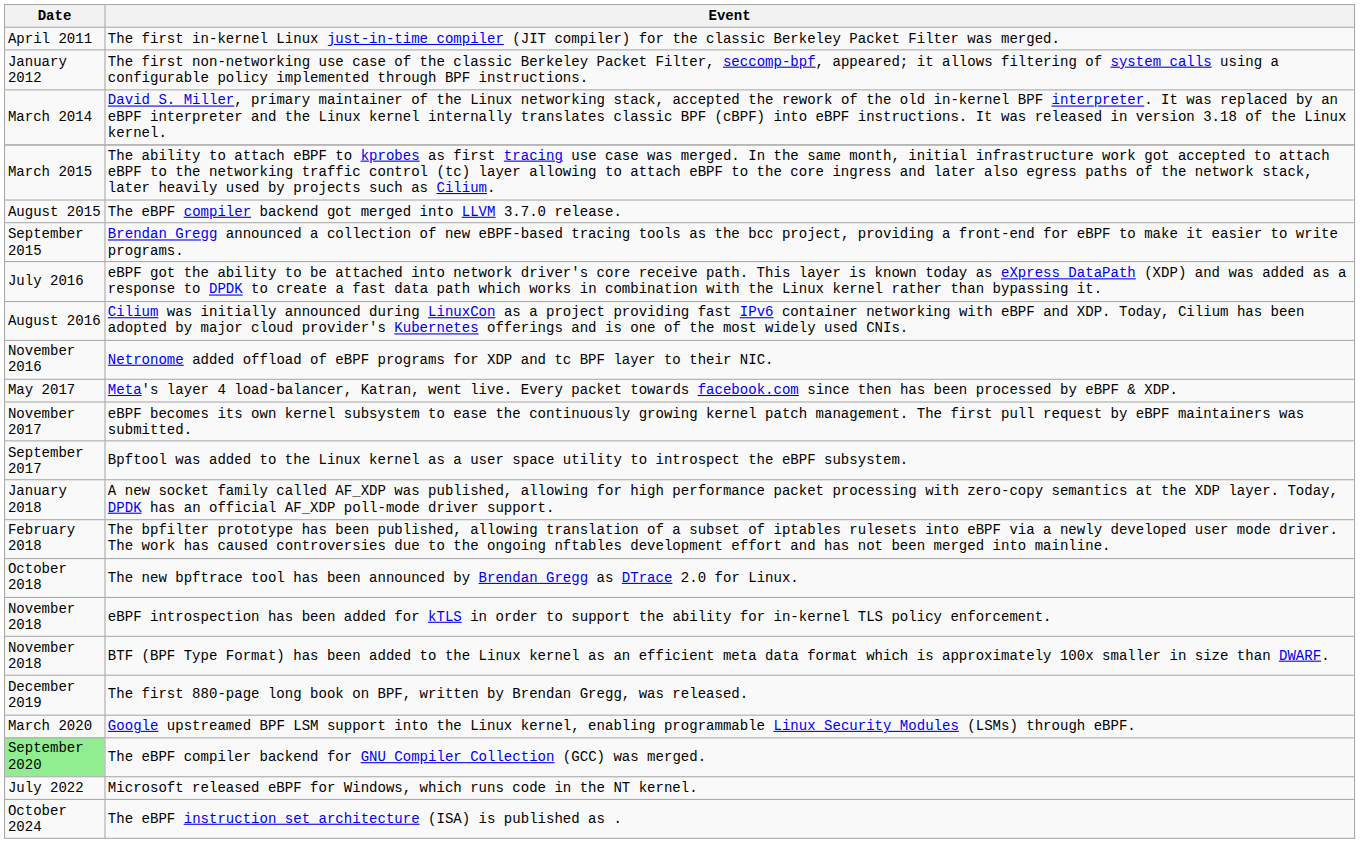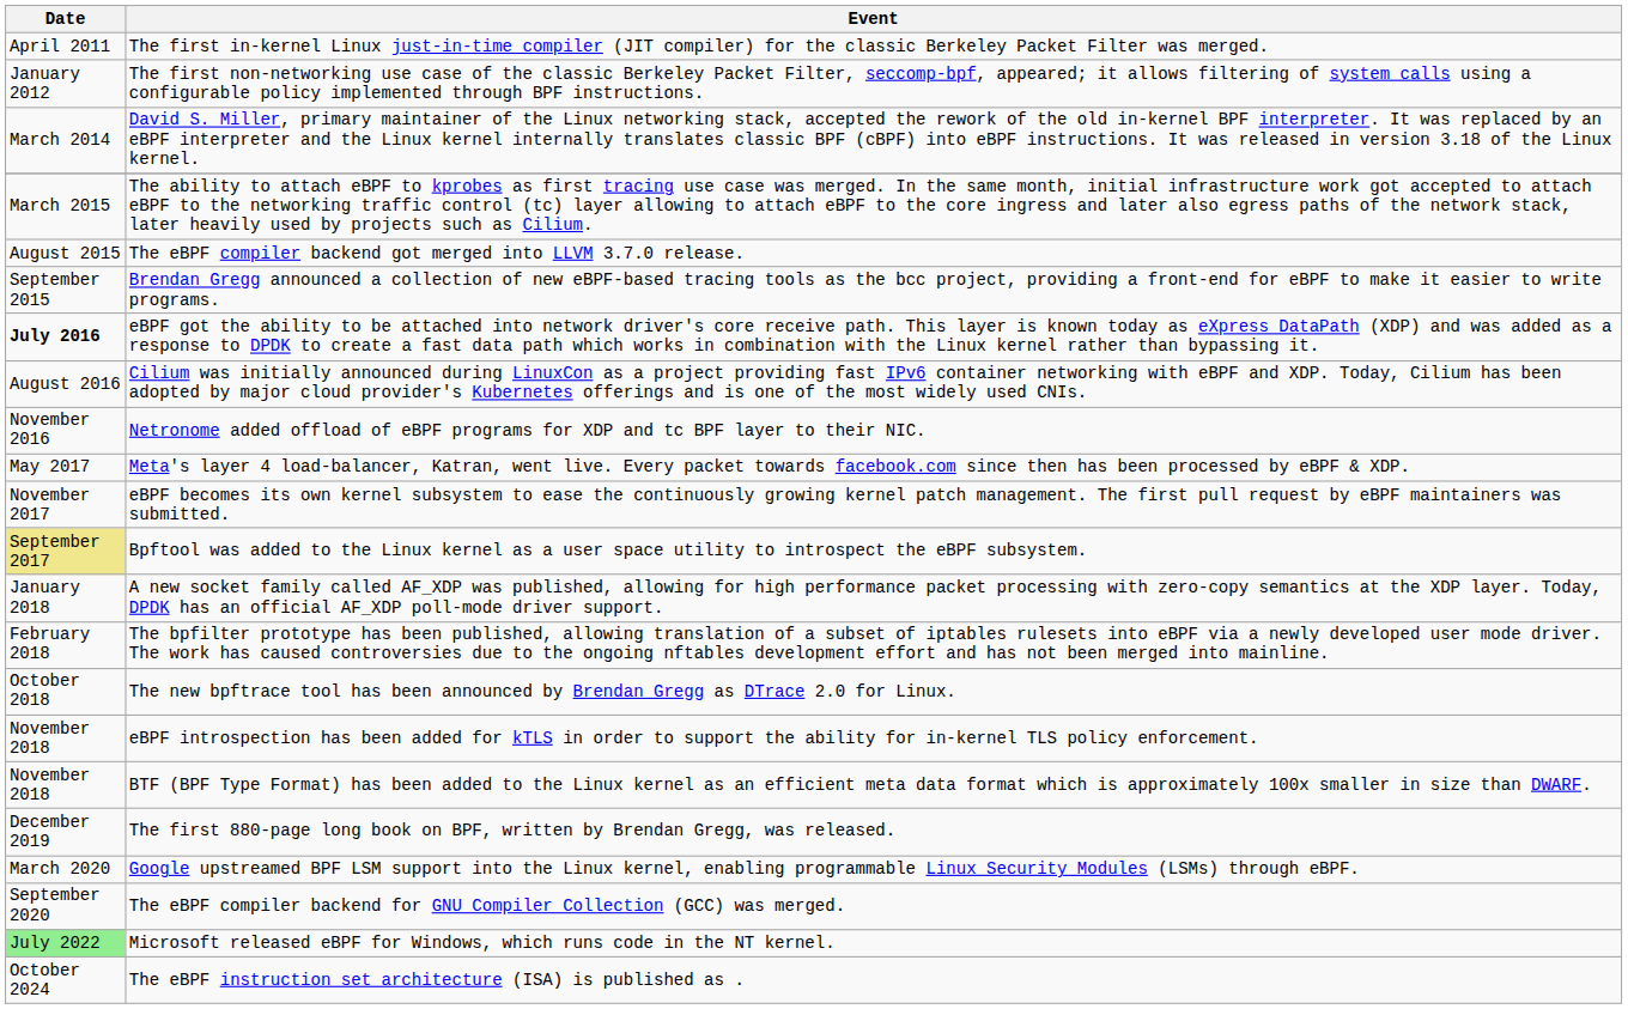row 8 | Date: normal -> bold
row 13 | Date: no background -> khaki background
row 21 | Date: lightgreen background -> no background
row 22 | Date: no background -> lightgreen background
